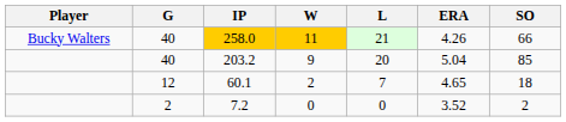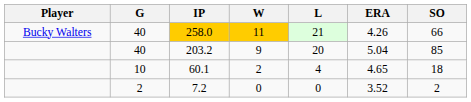60.1 | G: 12 -> 10
60.1 | L: 7 -> 4
